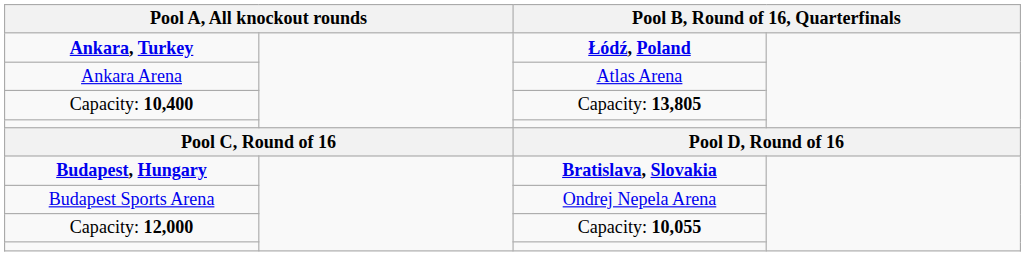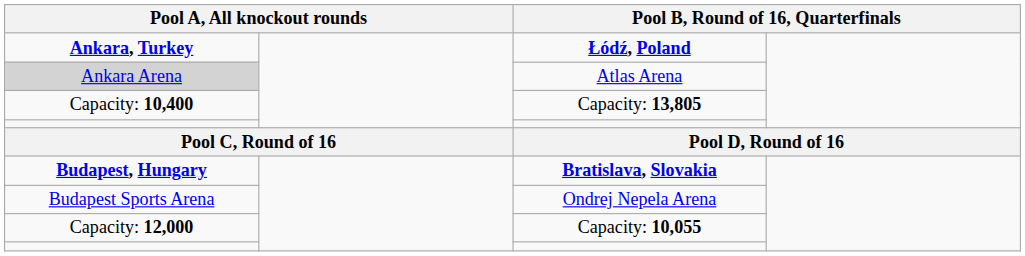Ankara Arena | column 1: no background -> lightgrey background
